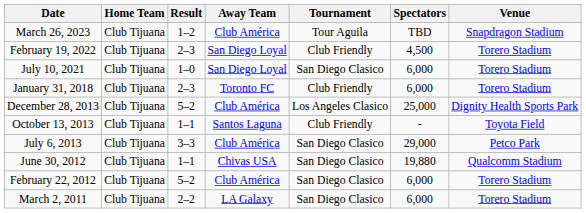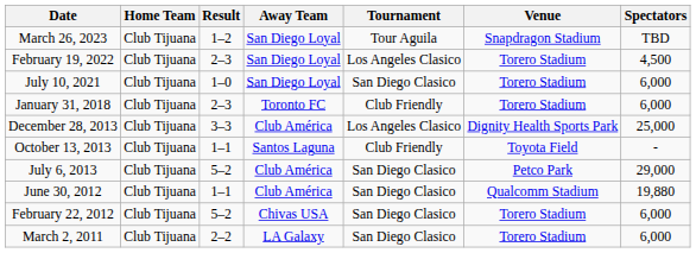columns swapped: Venue <-> Spectators
March 26, 2023 | Away Team: Club América -> San Diego Loyal
February 19, 2022 | Tournament: Club Friendly -> Los Angeles Clasico
December 28, 2013 | Result: 5–2 -> 3–3
July 6, 2013 | Result: 3–3 -> 5–2
June 30, 2012 | Away Team: Chivas USA -> Club América
February 22, 2012 | Away Team: Club América -> Chivas USA
